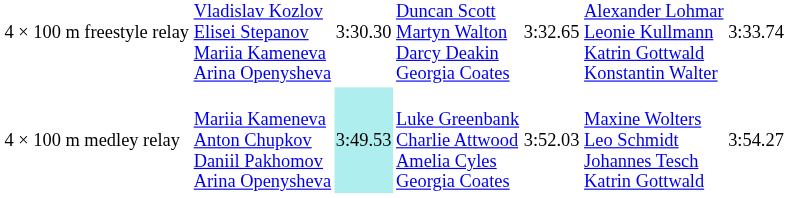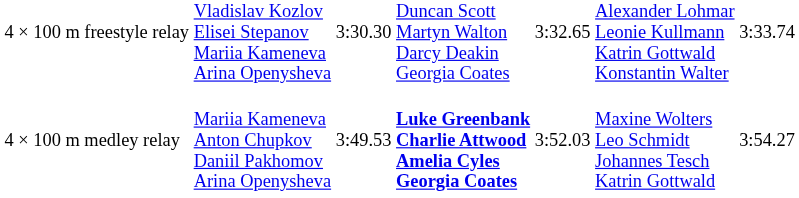4 × 100 m medley relay | column 3: paleturquoise background -> no background
4 × 100 m medley relay | column 4: normal -> bold
